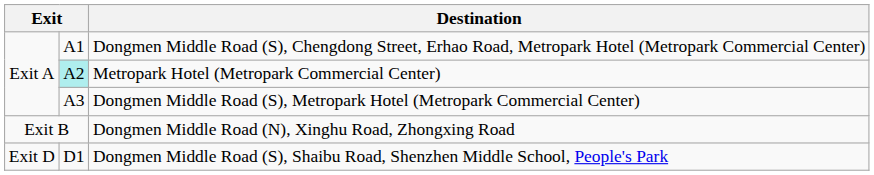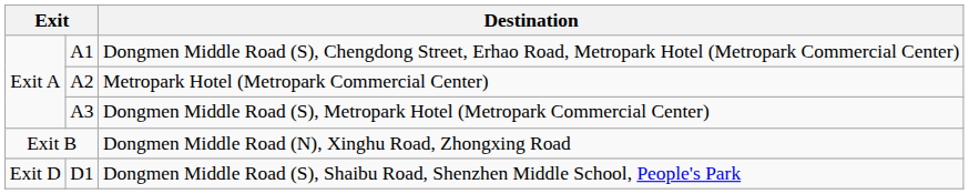Metropark Hotel (Metropark Commercial Center) | column 2: paleturquoise background -> no background
